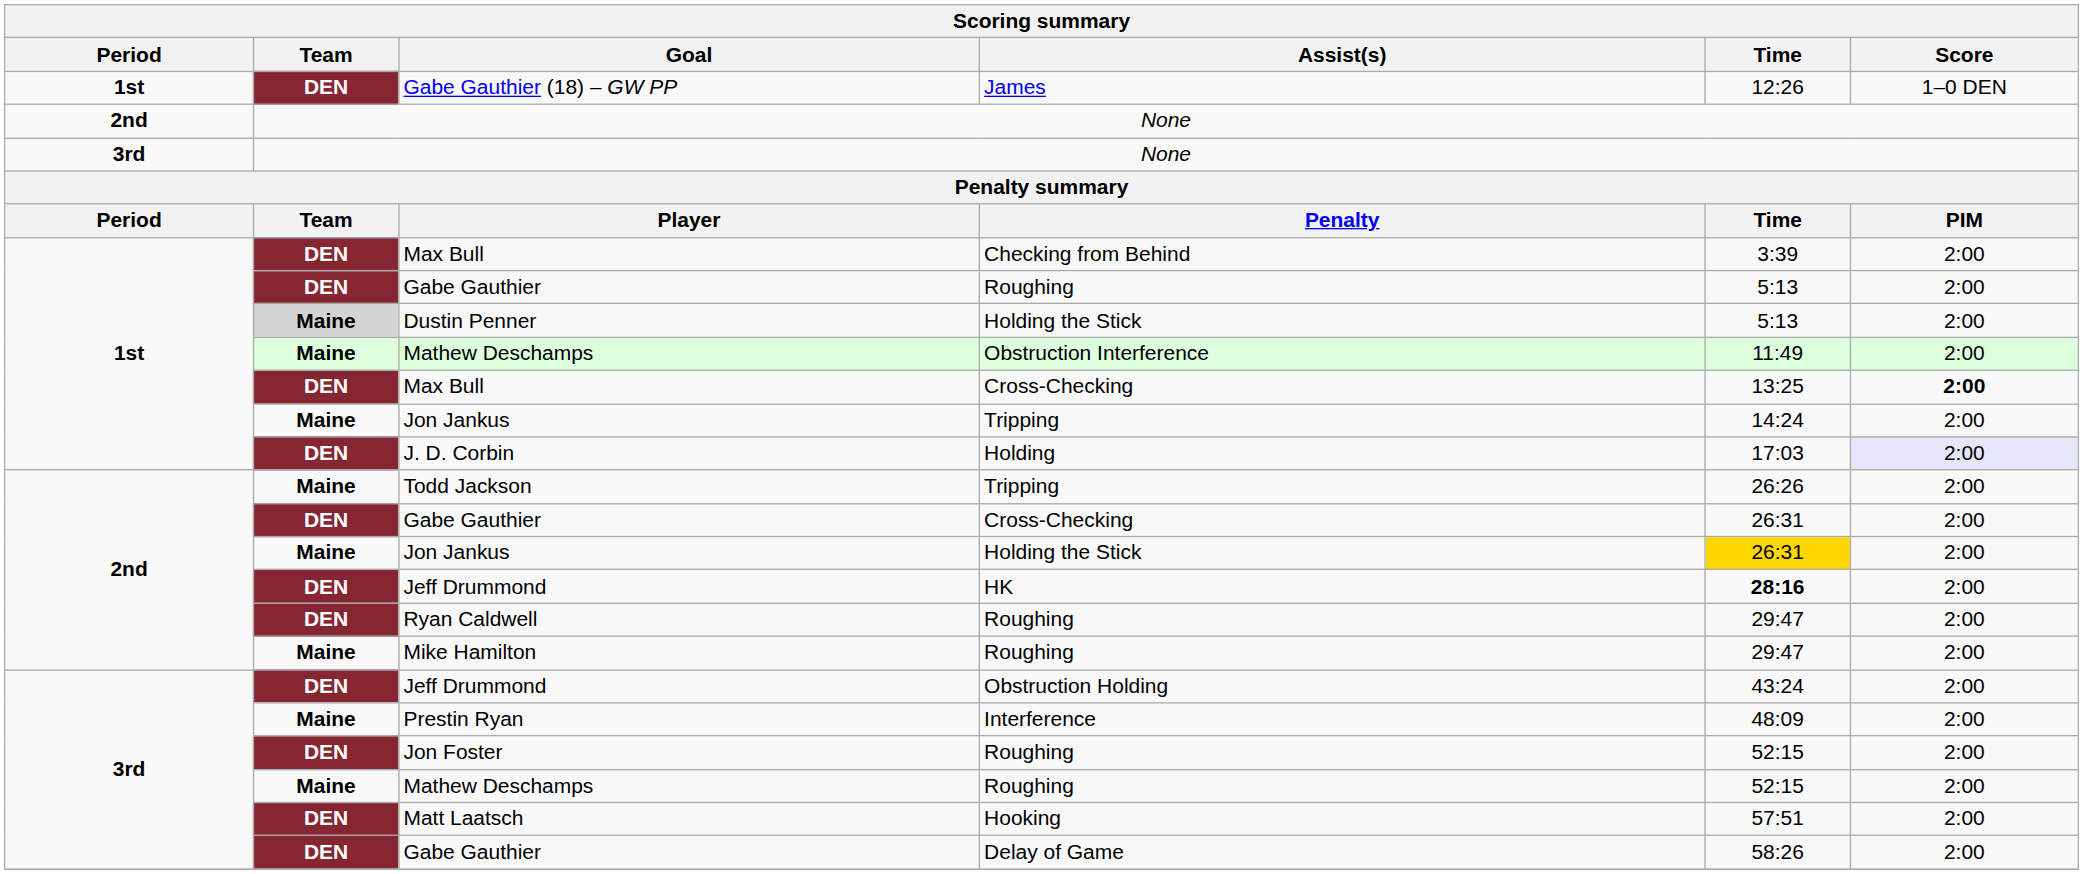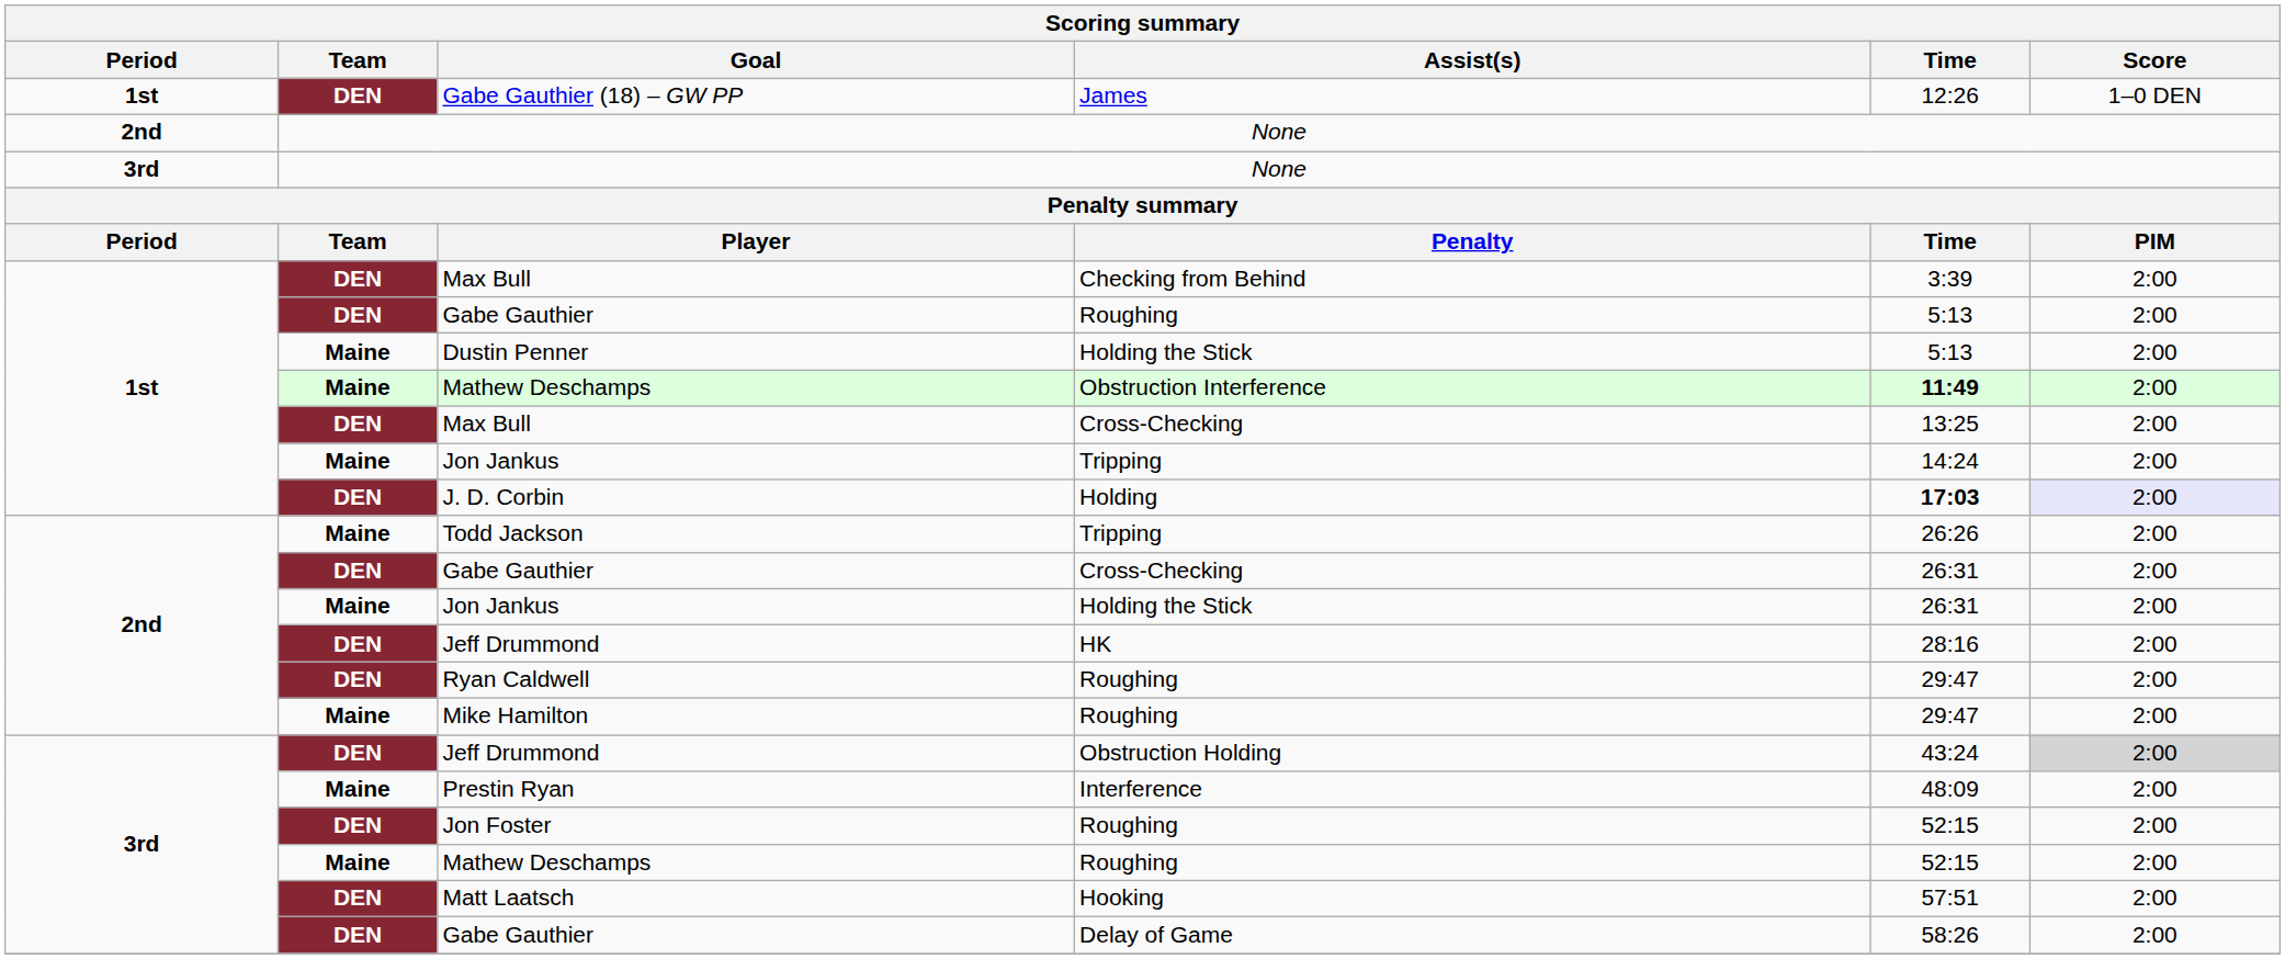Dustin Penner | Team: lightgrey background -> no background
Mathew Deschamps / Obstruction Interference | Time: normal -> bold
Max Bull / Cross-Checking | Score: bold -> normal
J. D. Corbin | Time: normal -> bold
Jon Jankus / Holding the Stick | Time: gold background -> no background
Jeff Drummond / HK | Time: bold -> normal
Jeff Drummond / Obstruction Holding | Score: no background -> lightgrey background
